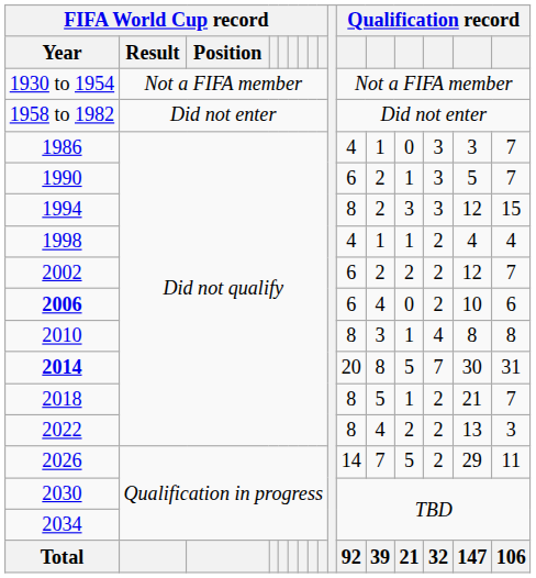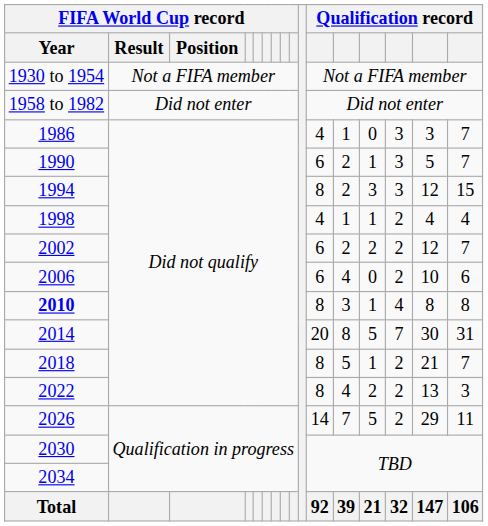2006 | FIFA World Cup record / Year: bold -> normal
2010 | FIFA World Cup record / Year: normal -> bold
2014 | FIFA World Cup record / Year: bold -> normal
